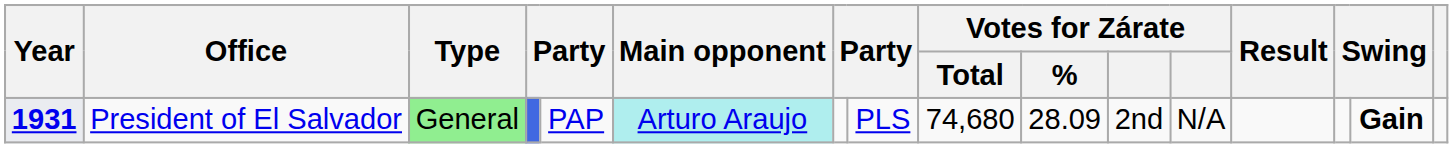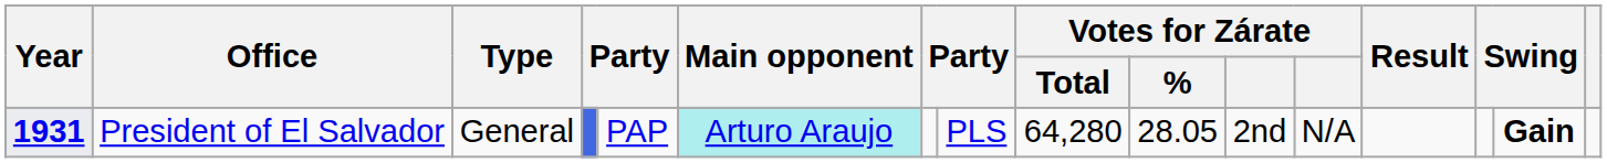1931 | Type: lightgreen background -> no background
1931 | Votes for Zárate / Total: 74,680 -> 64,280
1931 | Votes for Zárate / %: 28.09 -> 28.05
